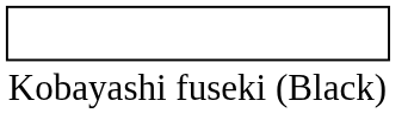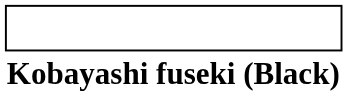row 1 | column 1: normal -> bold
